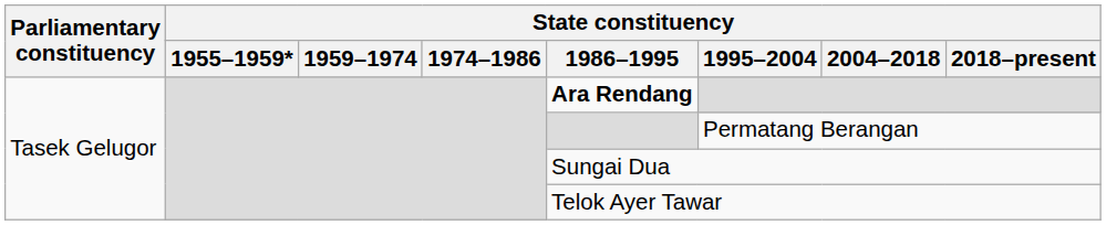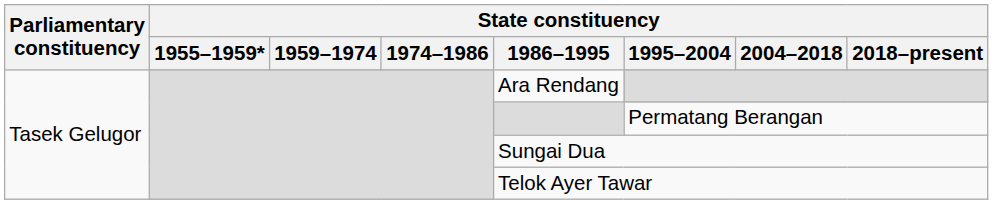row 3 | State constituency / 1986–1995: bold -> normal
